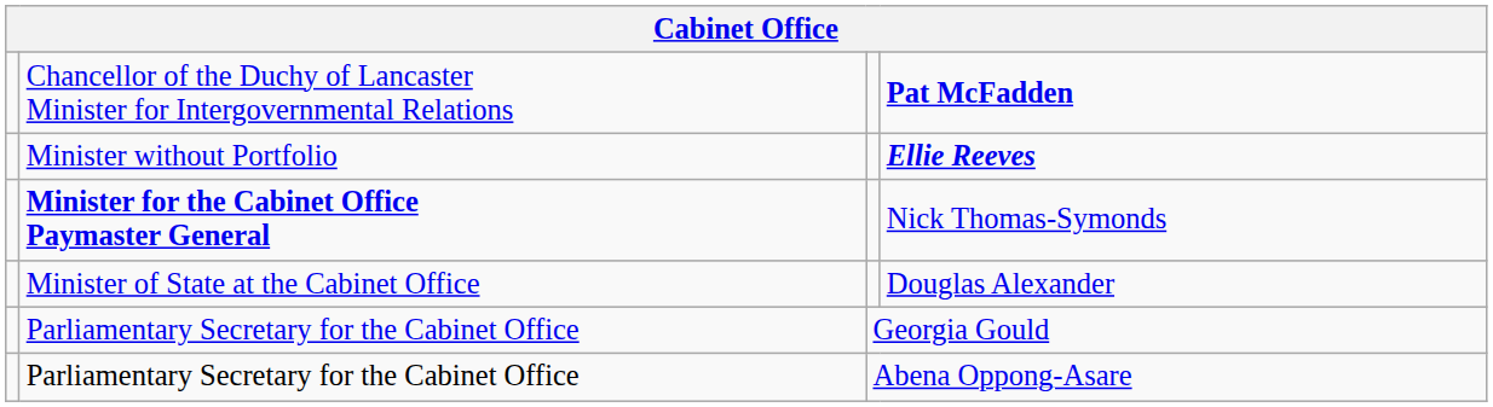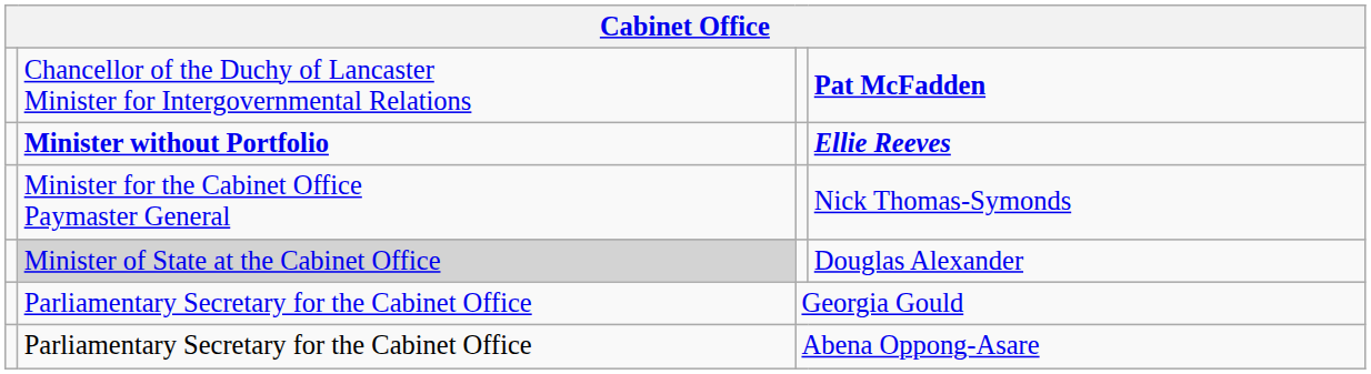Ellie Reeves | column 2: normal -> bold
Nick Thomas-Symonds | column 2: bold -> normal
Douglas Alexander | column 2: no background -> lightgrey background
